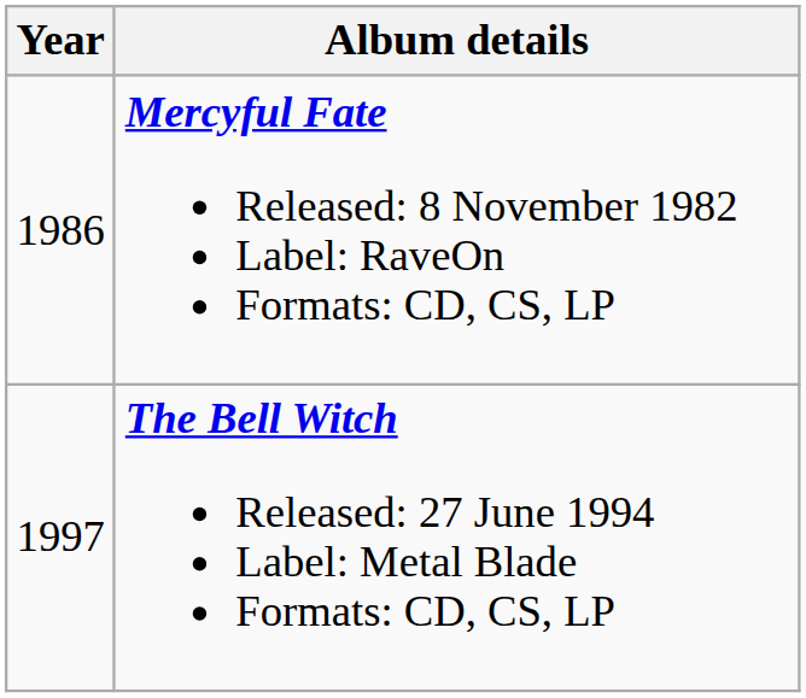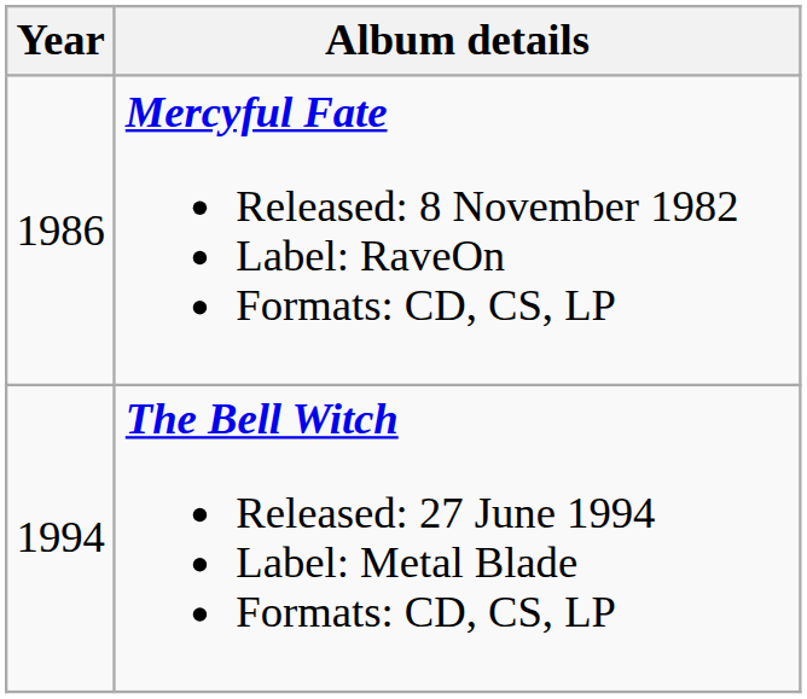row 3 | Year: 1997 -> 1994
